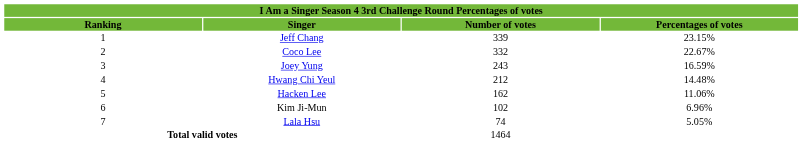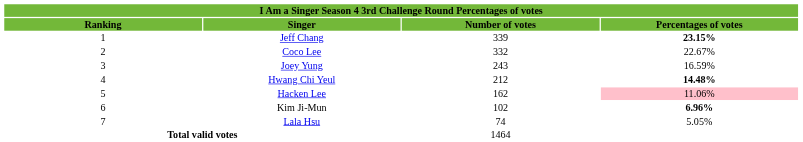Jeff Chang | column 4: normal -> bold
Hwang Chi Yeul | column 4: normal -> bold
Hacken Lee | column 4: no background -> pink background
Kim Ji-Mun | column 4: normal -> bold
